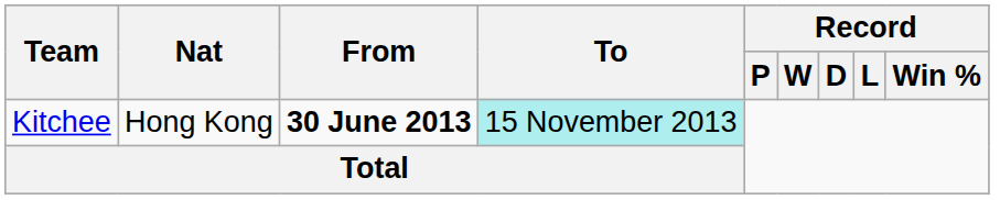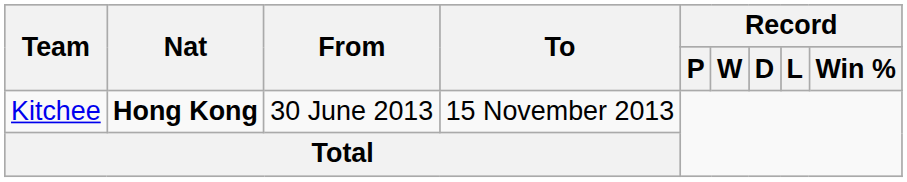Kitchee | Nat: normal -> bold
Kitchee | From: bold -> normal
Kitchee | To: paleturquoise background -> no background
